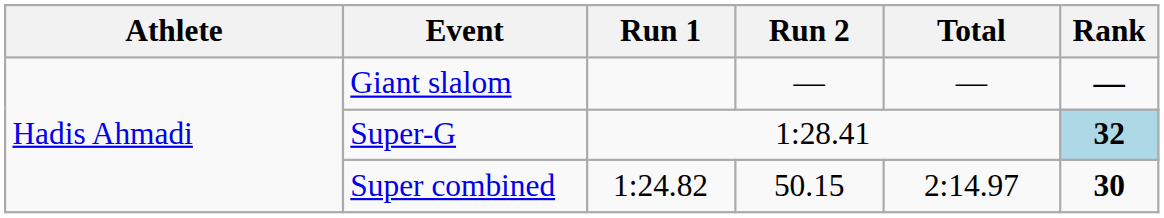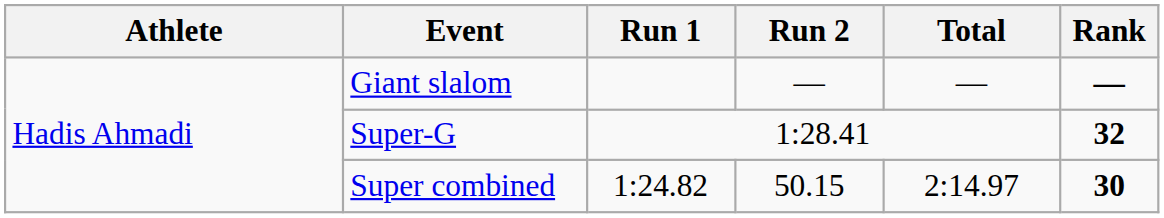Super-G | Rank: lightblue background -> no background
